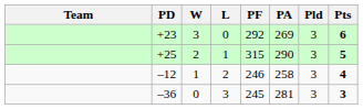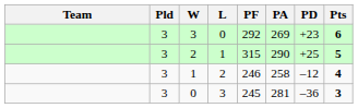columns swapped: Pld <-> PD
